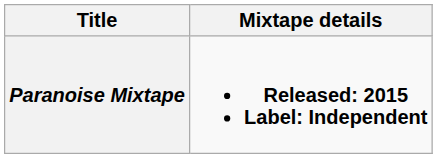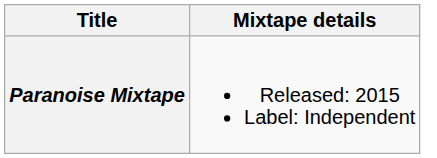Paranoise Mixtape | Mixtape details: bold -> normal
